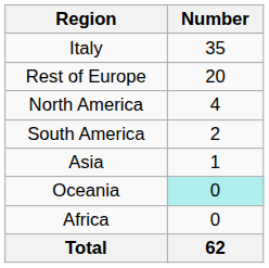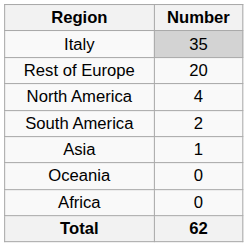Italy | Number: no background -> lightgrey background
Oceania | Number: paleturquoise background -> no background
